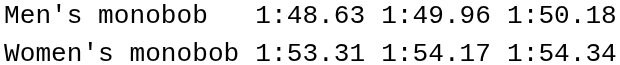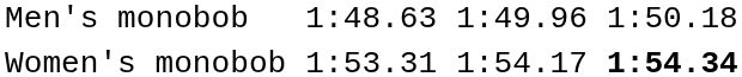Women's monobob | column 4: normal -> bold
